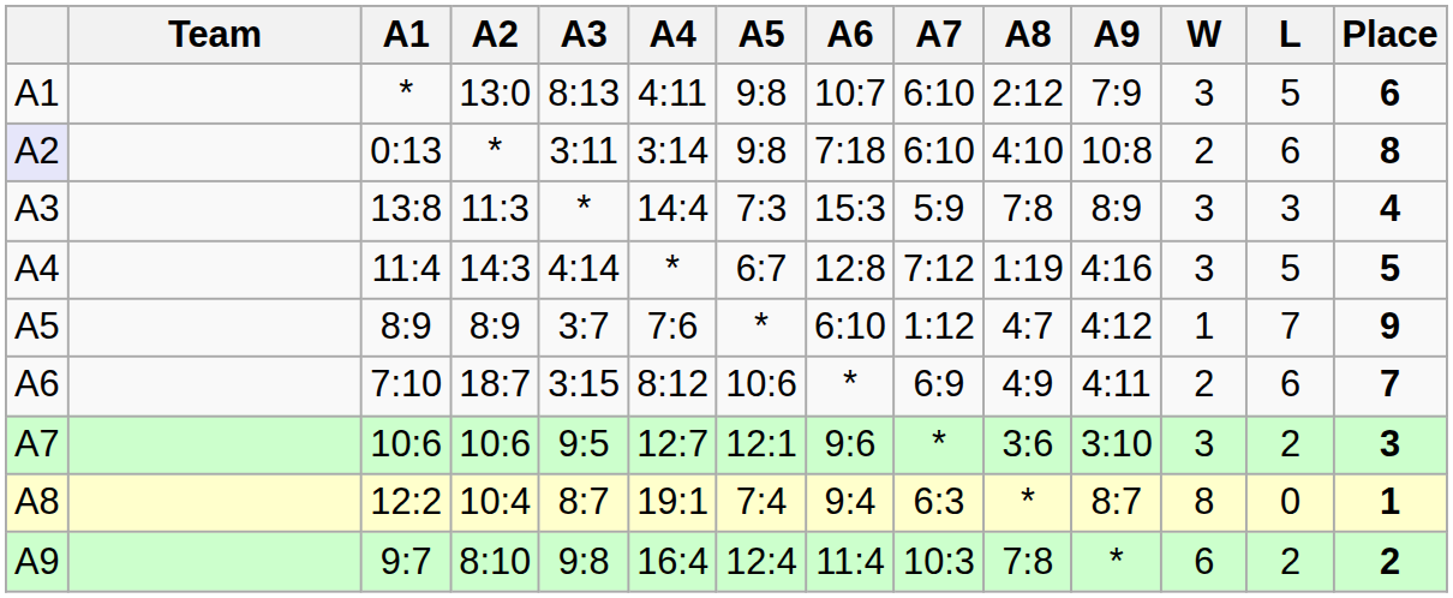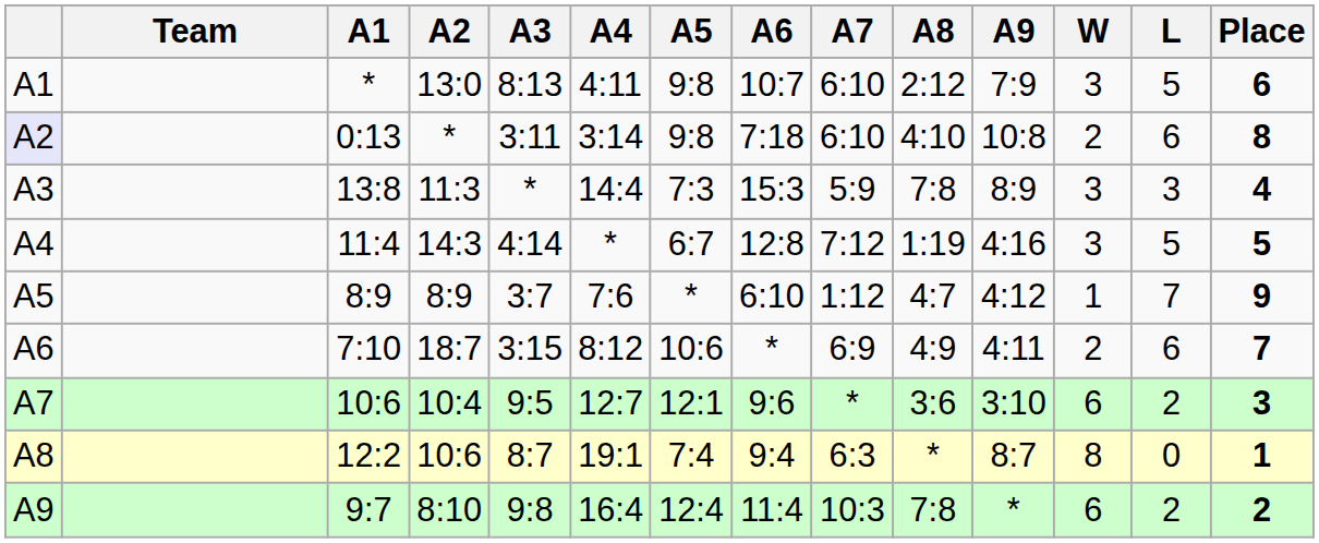row 8 | A2: 10:6 -> 10:4
row 8 | W: 3 -> 6
row 9 | A2: 10:4 -> 10:6
